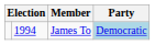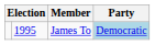James To | column 2: 1994 -> 1995
